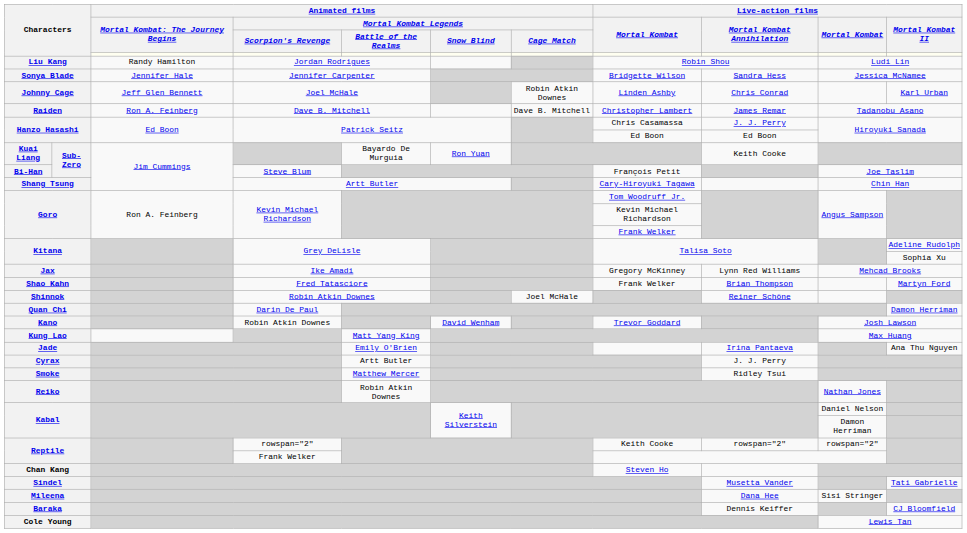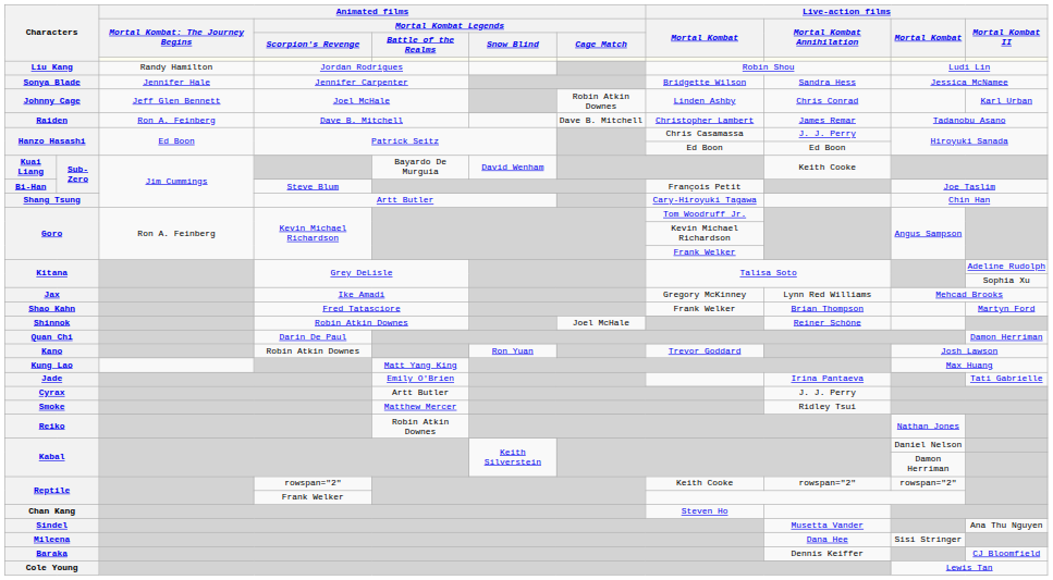Kuai Liang | Animated films / Mortal Kombat Legends / Snow Blind: Ron Yuan -> David Wenham
Kano | Animated films / Mortal Kombat Legends / Snow Blind: David Wenham -> Ron Yuan
Jade | Live-action films / Mortal Kombat II: Ana Thu Nguyen -> Tati Gabrielle
Sindel | Live-action films / Mortal Kombat II: Tati Gabrielle -> Ana Thu Nguyen
